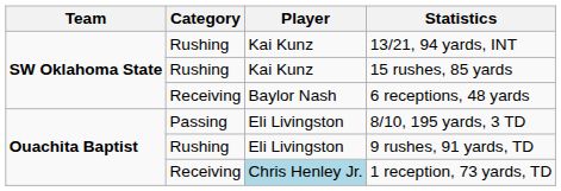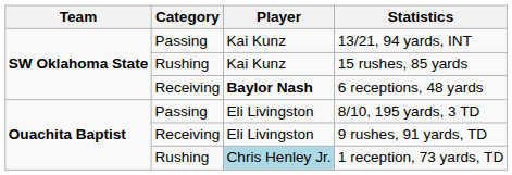13/21, 94 yards, INT | Category: Rushing -> Passing
6 receptions, 48 yards | Player: normal -> bold
9 rushes, 91 yards, TD | Category: Rushing -> Receiving
1 reception, 73 yards, TD | Category: Receiving -> Rushing
